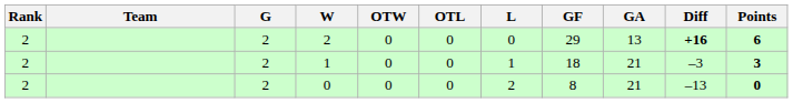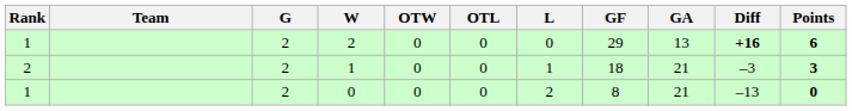row 2 | Rank: 2 -> 1
row 4 | Rank: 2 -> 1
